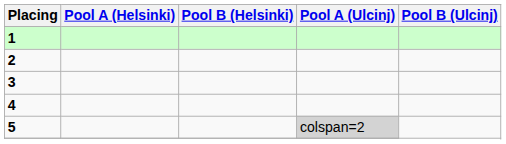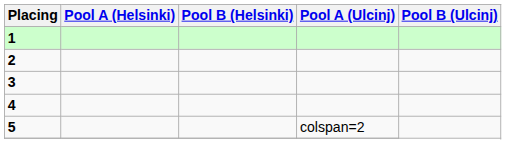5 | Pool A (Ulcinj): lightgrey background -> no background
